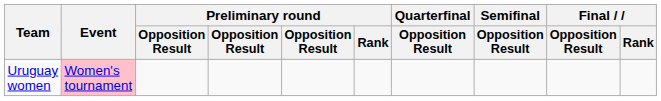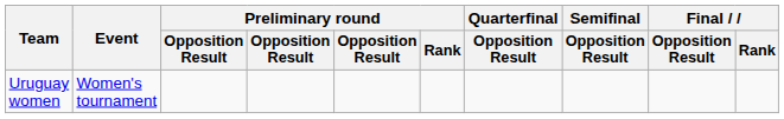Uruguay women | Event: pink background -> no background
